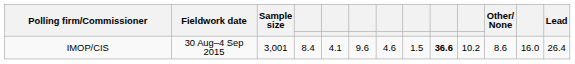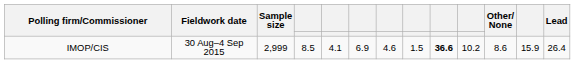IMOP/CIS | Sample size: 3,001 -> 2,999
IMOP/CIS | column 4: 8.4 -> 8.5
IMOP/CIS | column 6: 9.6 -> 6.9
IMOP/CIS | column 12: 16.0 -> 15.9
